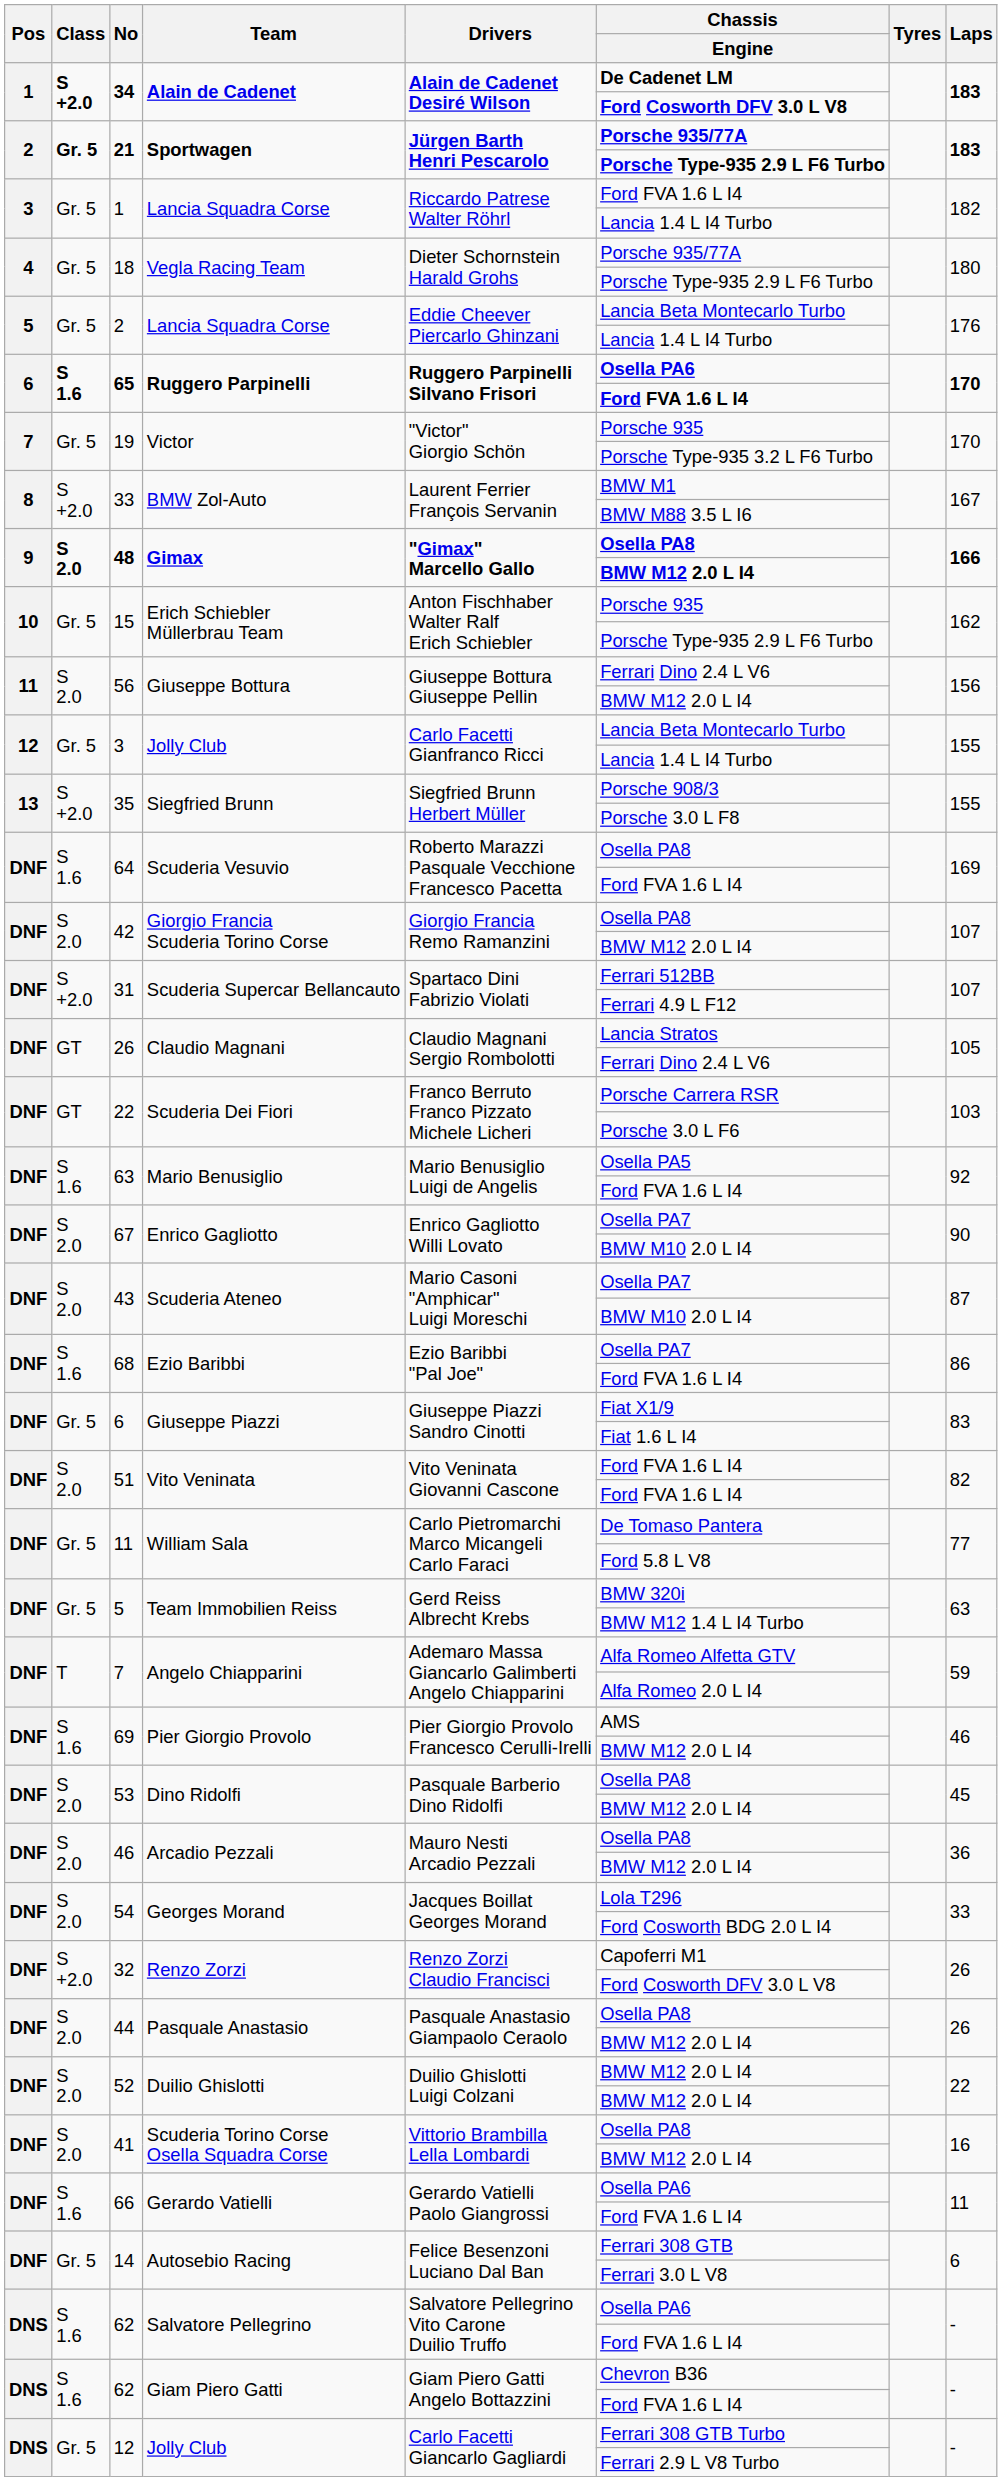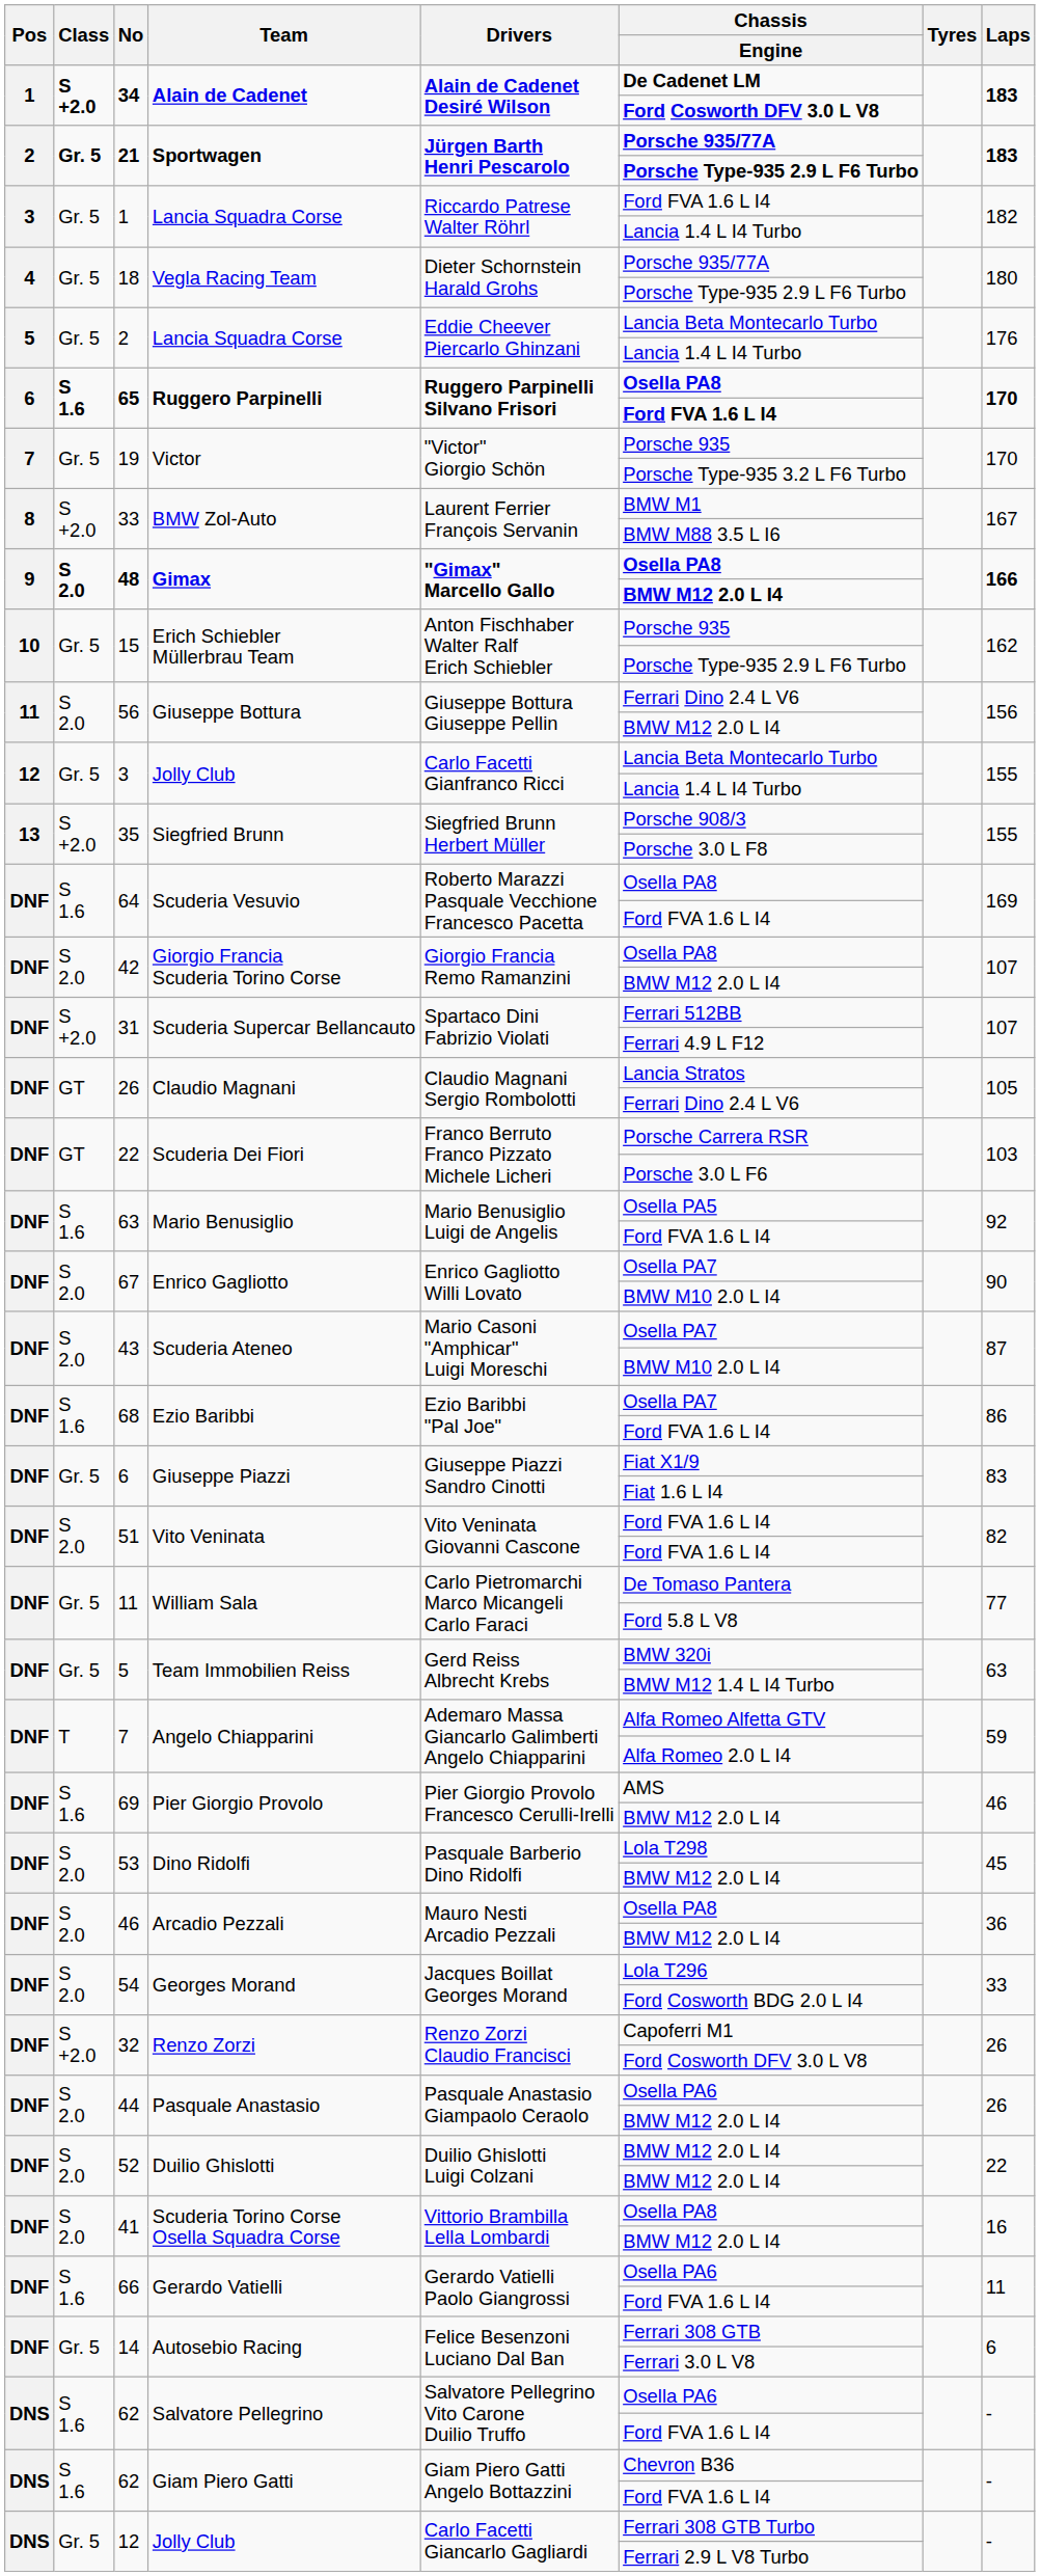row 13 | Chassis / Engine: Osella PA6 -> Osella PA8
row 59 | Chassis / Engine: Osella PA8 -> Lola T298
row 67 | Chassis / Engine: Osella PA8 -> Osella PA6
